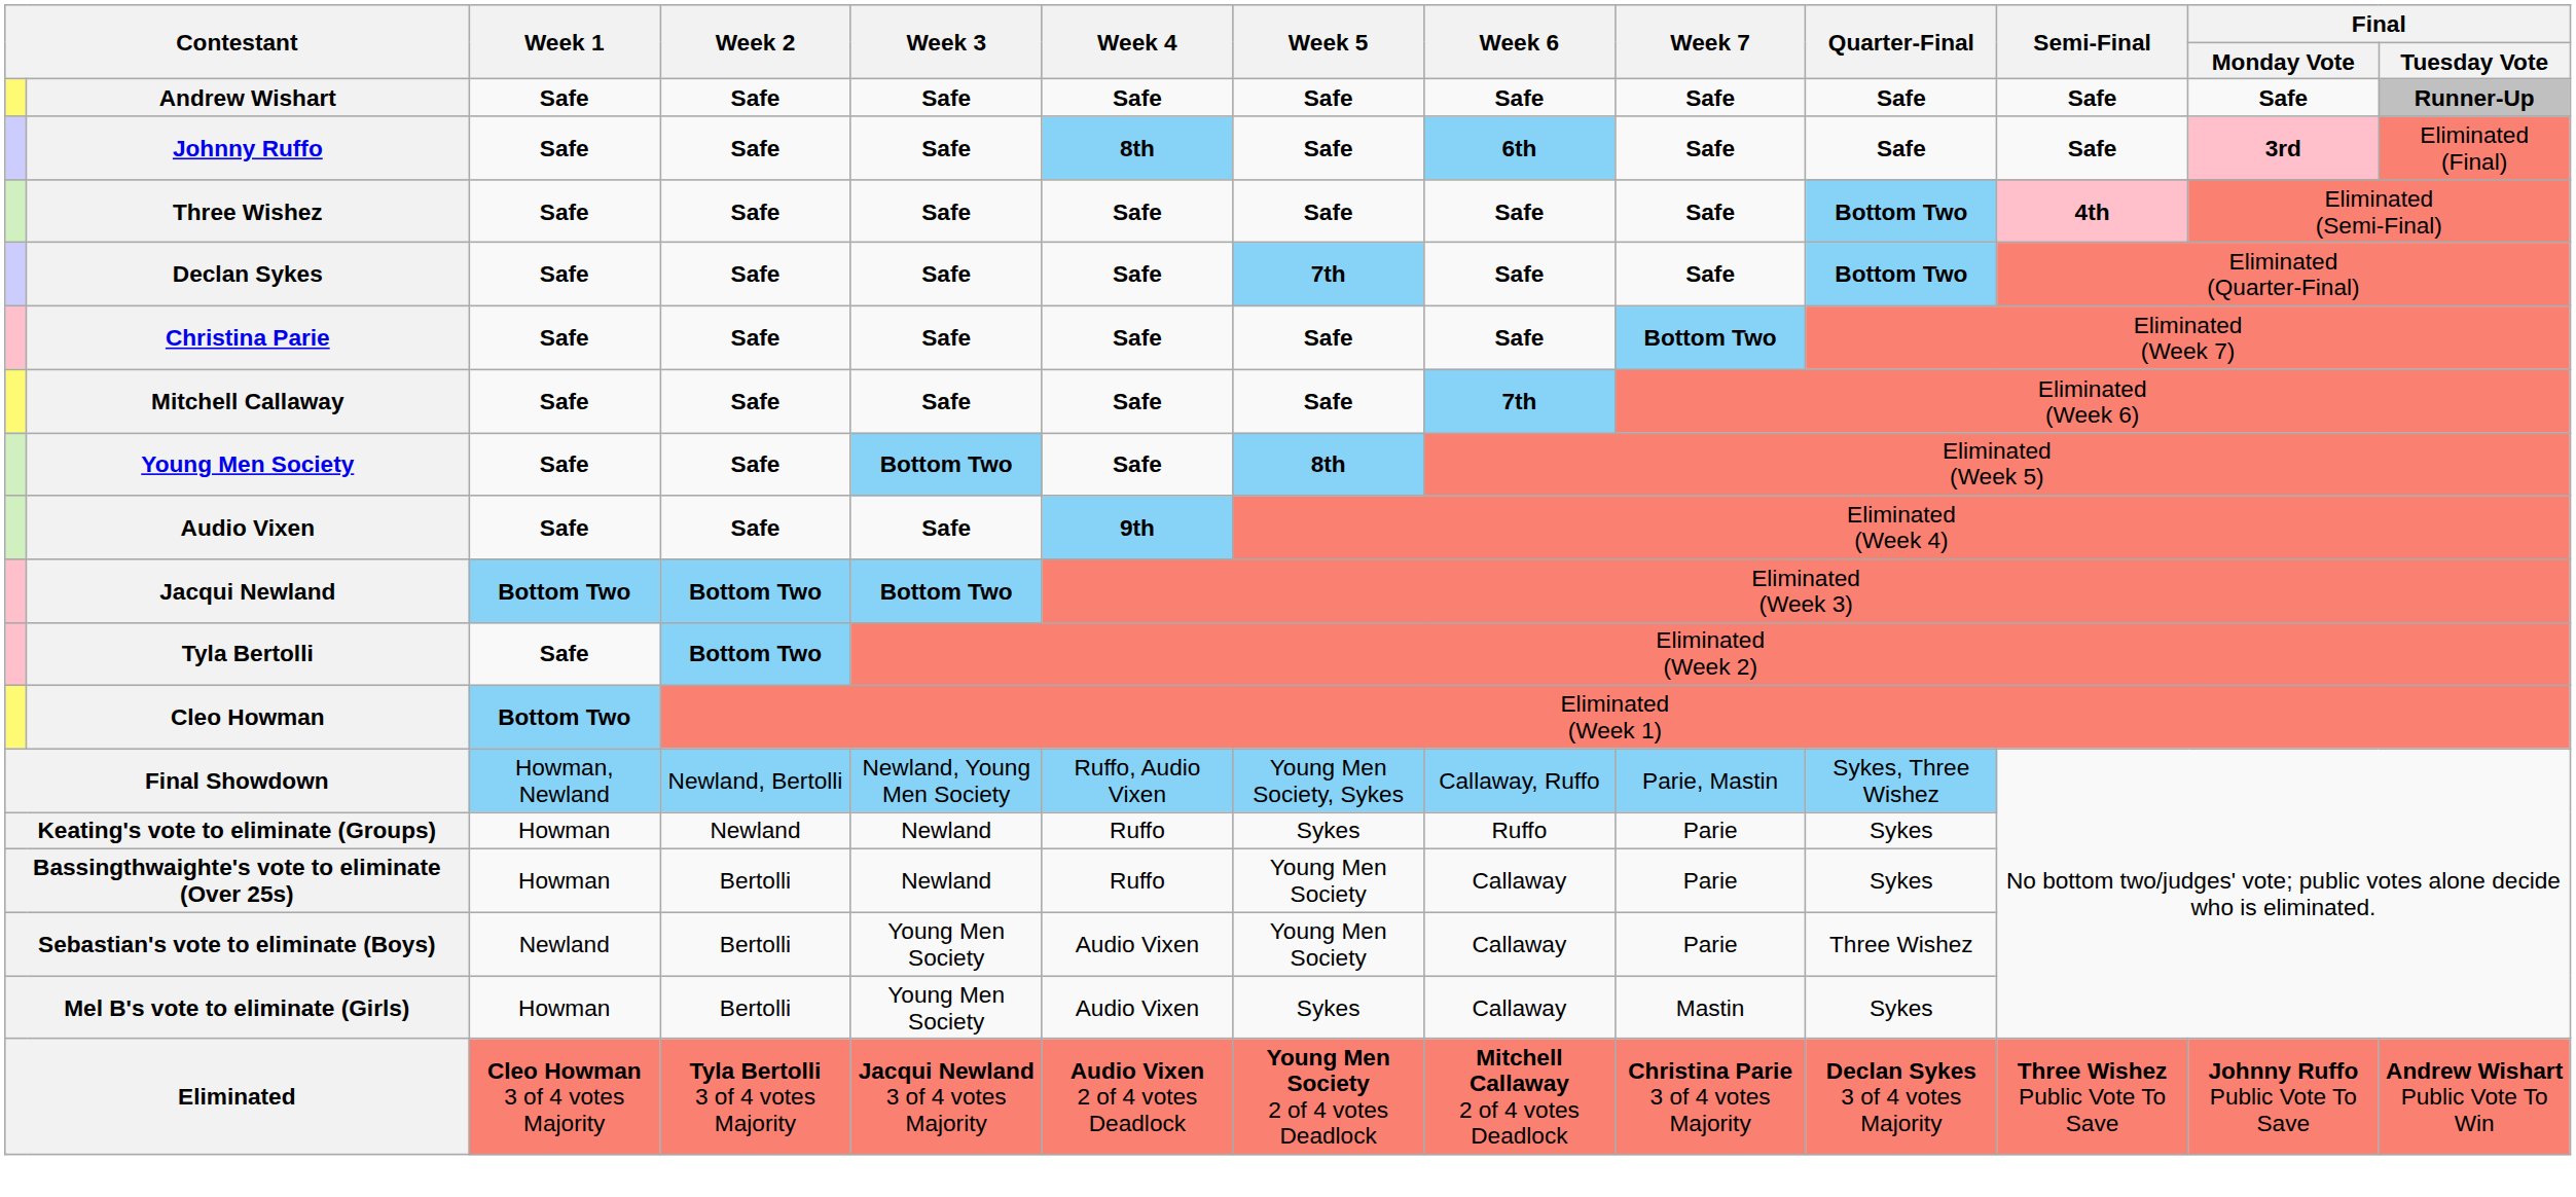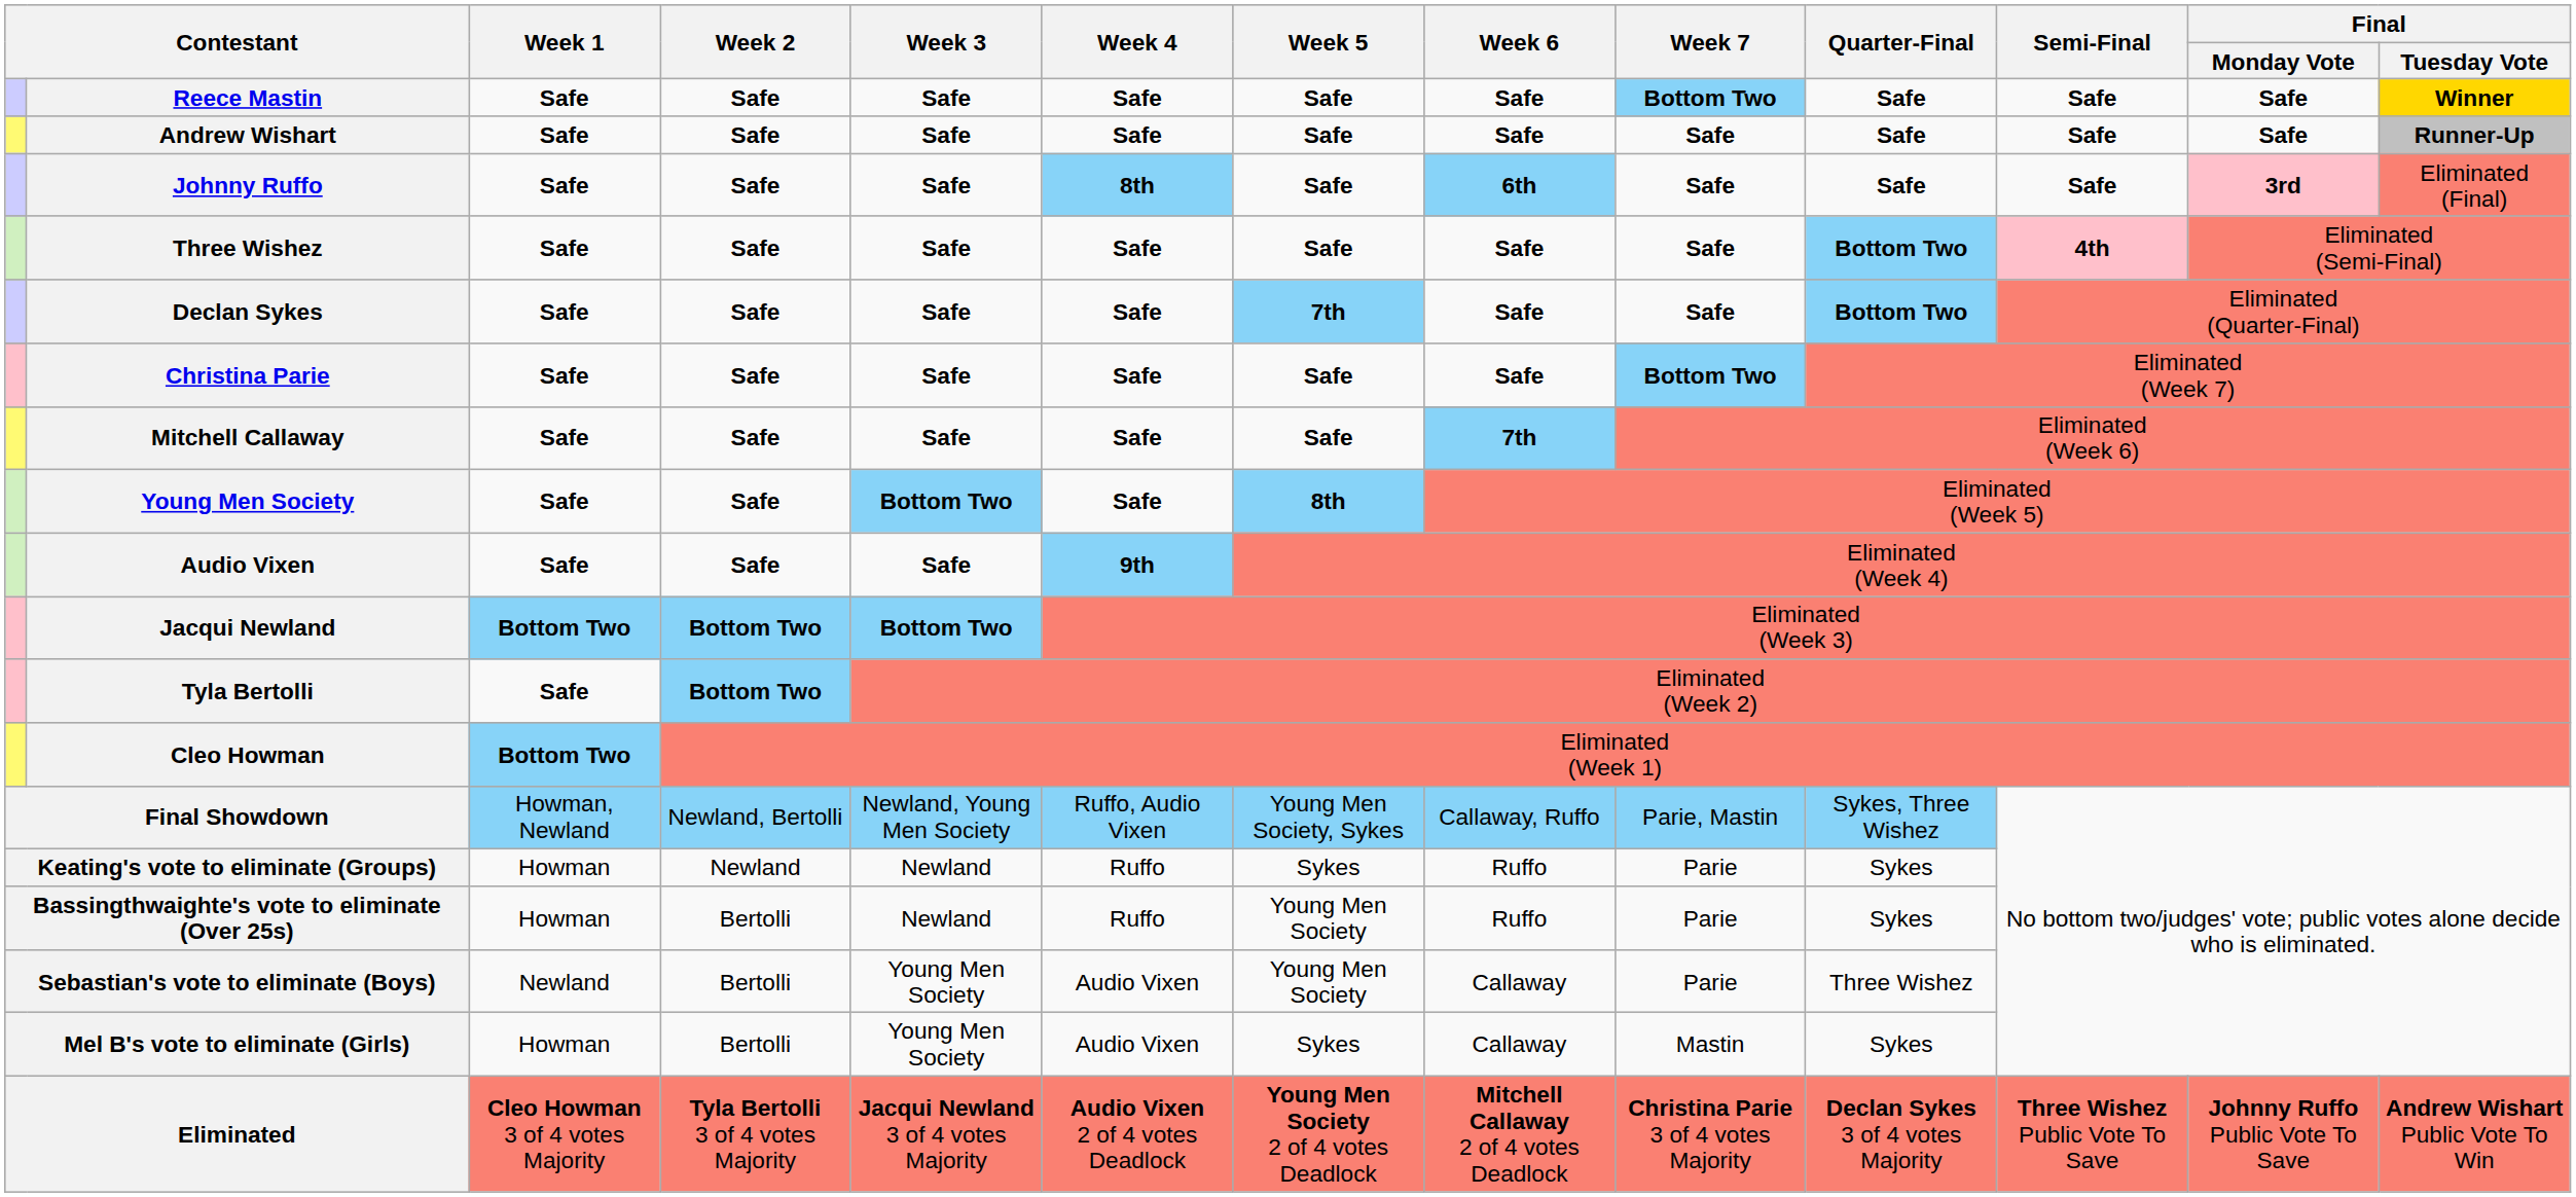+ row: Reece Mastin | Safe | Safe | Safe | Safe | Safe | Safe | Bottom Two | Safe | Safe | Safe | Winner
Bassingthwaighte's vote to eliminate (Over 25s) | Week 6: Callaway -> Ruffo
